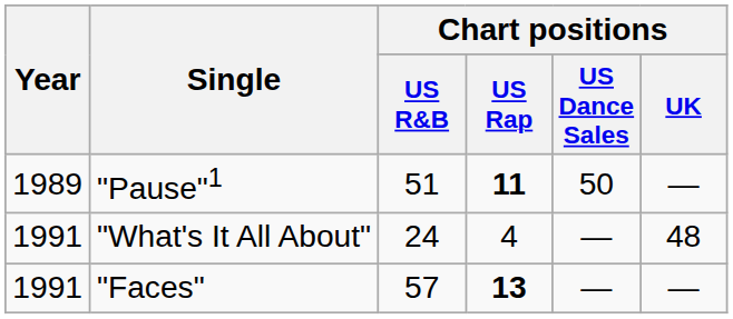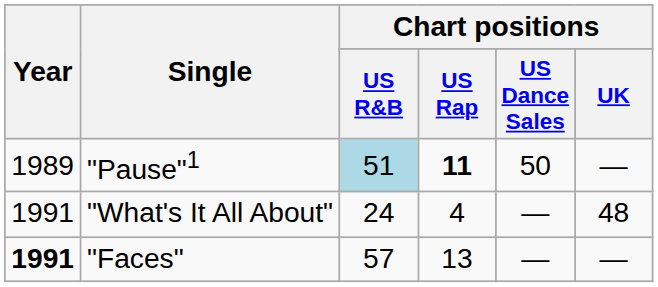"Pause"1 | Chart positions / US R&B: no background -> lightblue background
"Faces" | Year: normal -> bold
"Faces" | Chart positions / US Rap: bold -> normal
